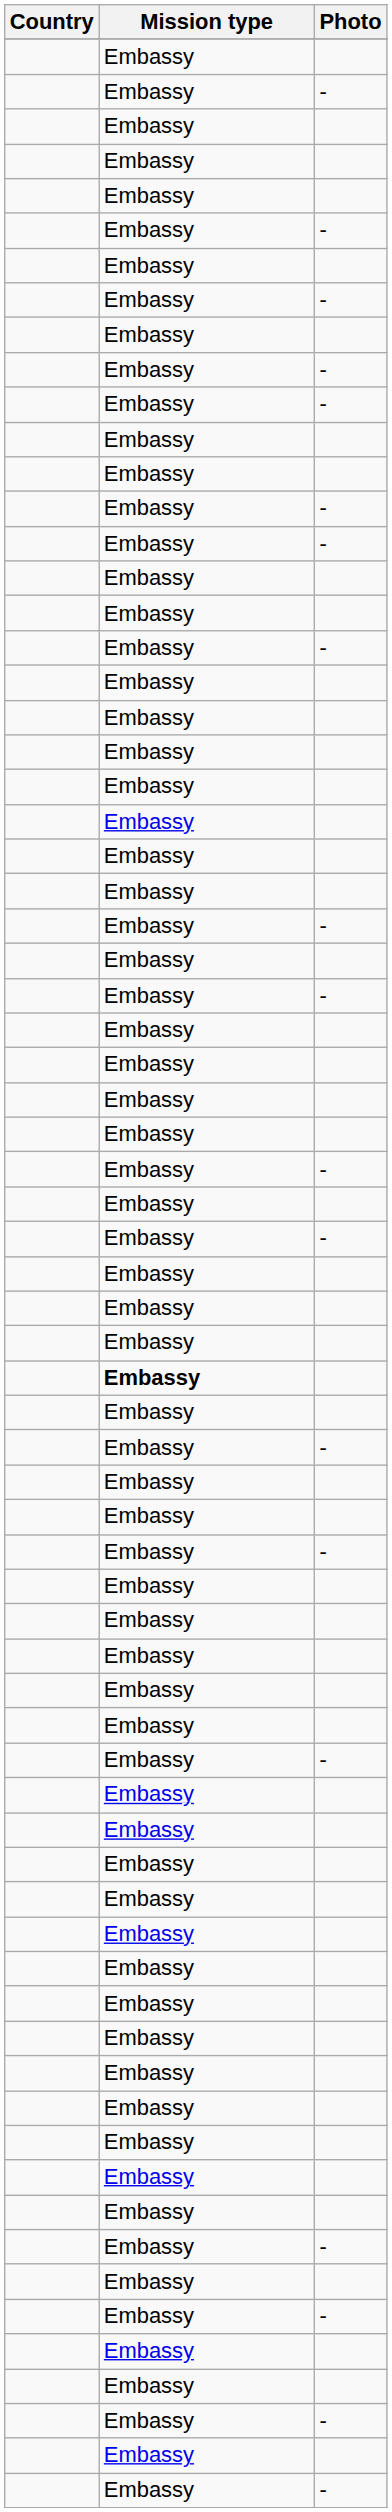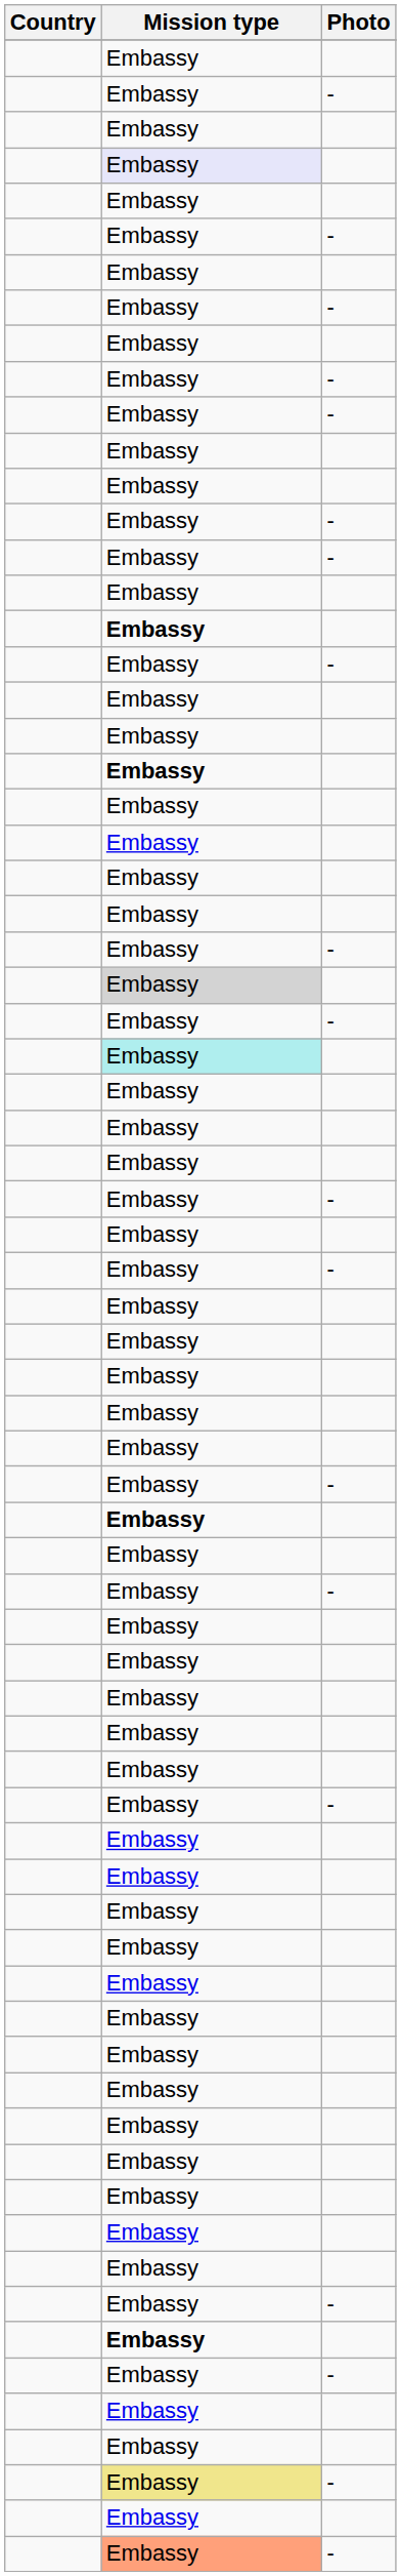row 5 | Mission type: no background -> lavender background
row 18 | Mission type: normal -> bold
row 22 | Mission type: normal -> bold
row 28 | Mission type: no background -> lightgrey background
row 30 | Mission type: no background -> paleturquoise background
row 40 | Mission type: bold -> normal
row 43 | Mission type: normal -> bold
row 66 | Mission type: normal -> bold
row 70 | Mission type: no background -> khaki background
row 72 | Mission type: no background -> lightsalmon background
